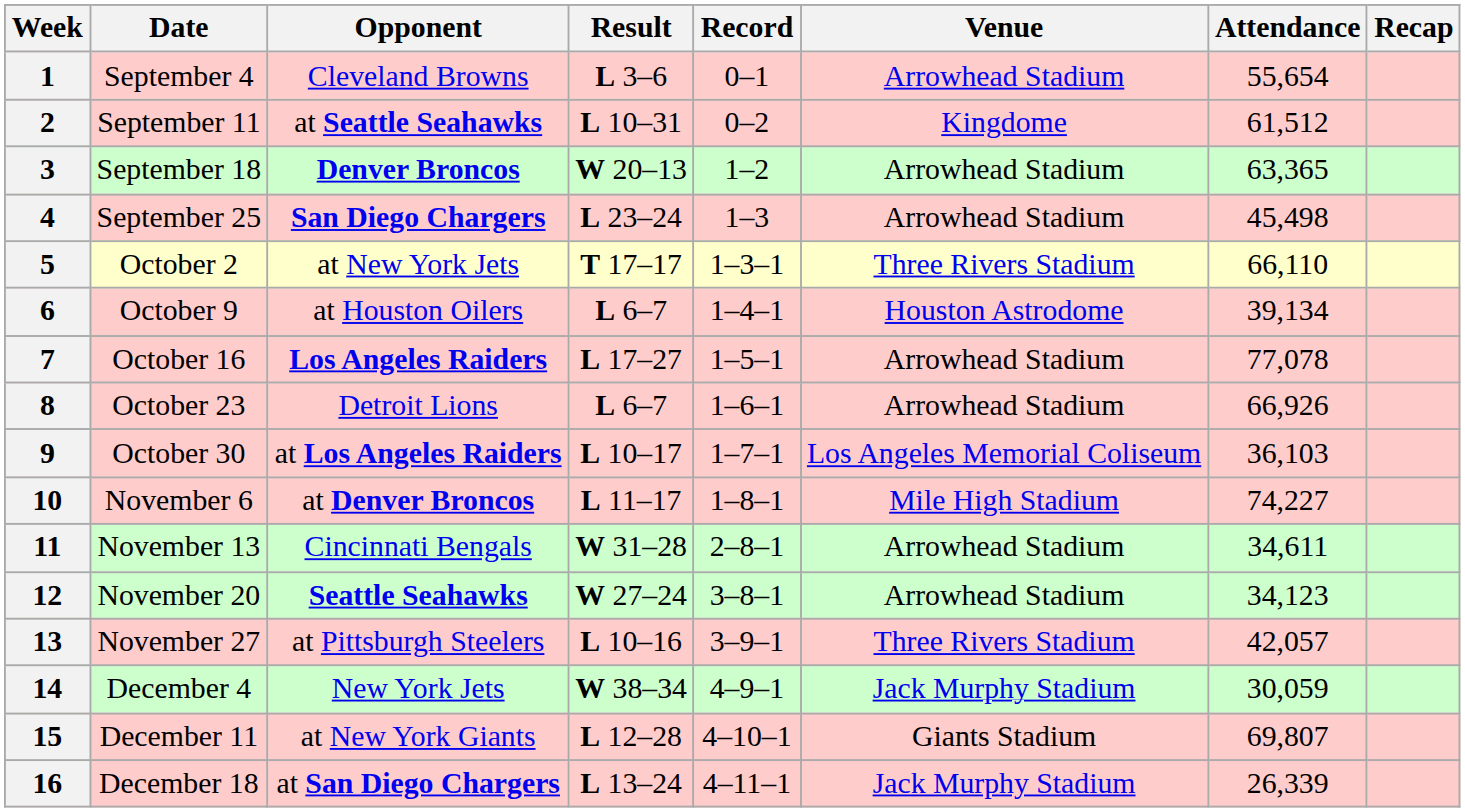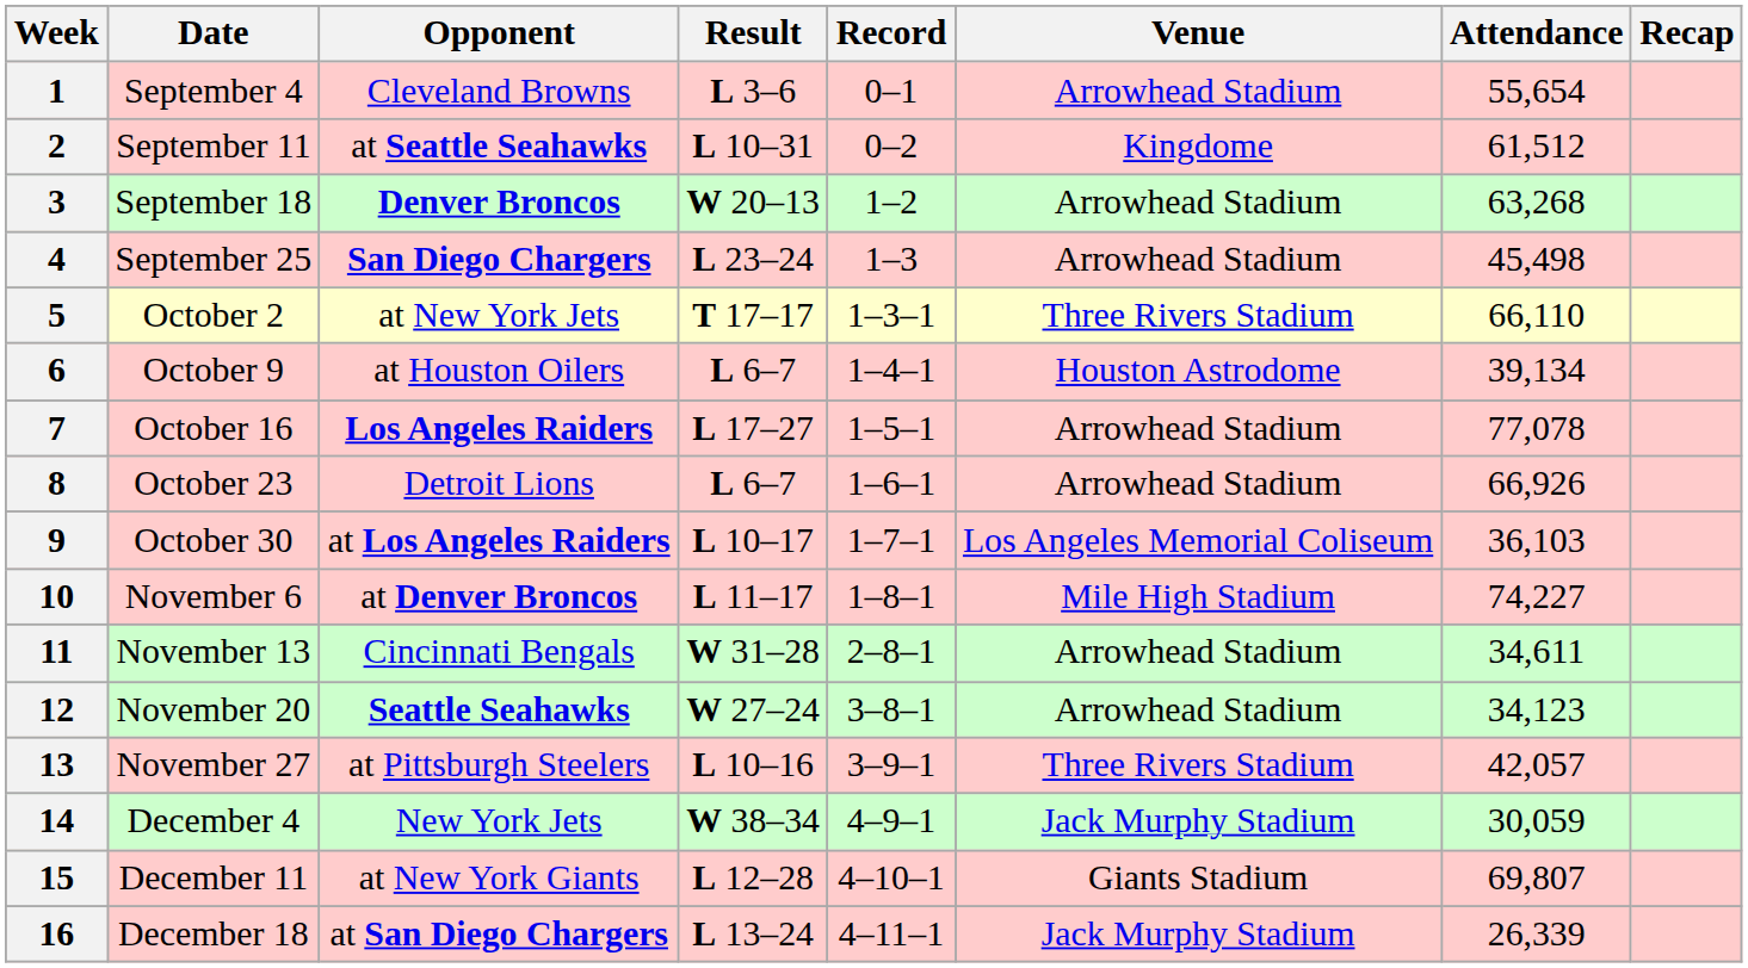3 | Attendance: 63,365 -> 63,268
